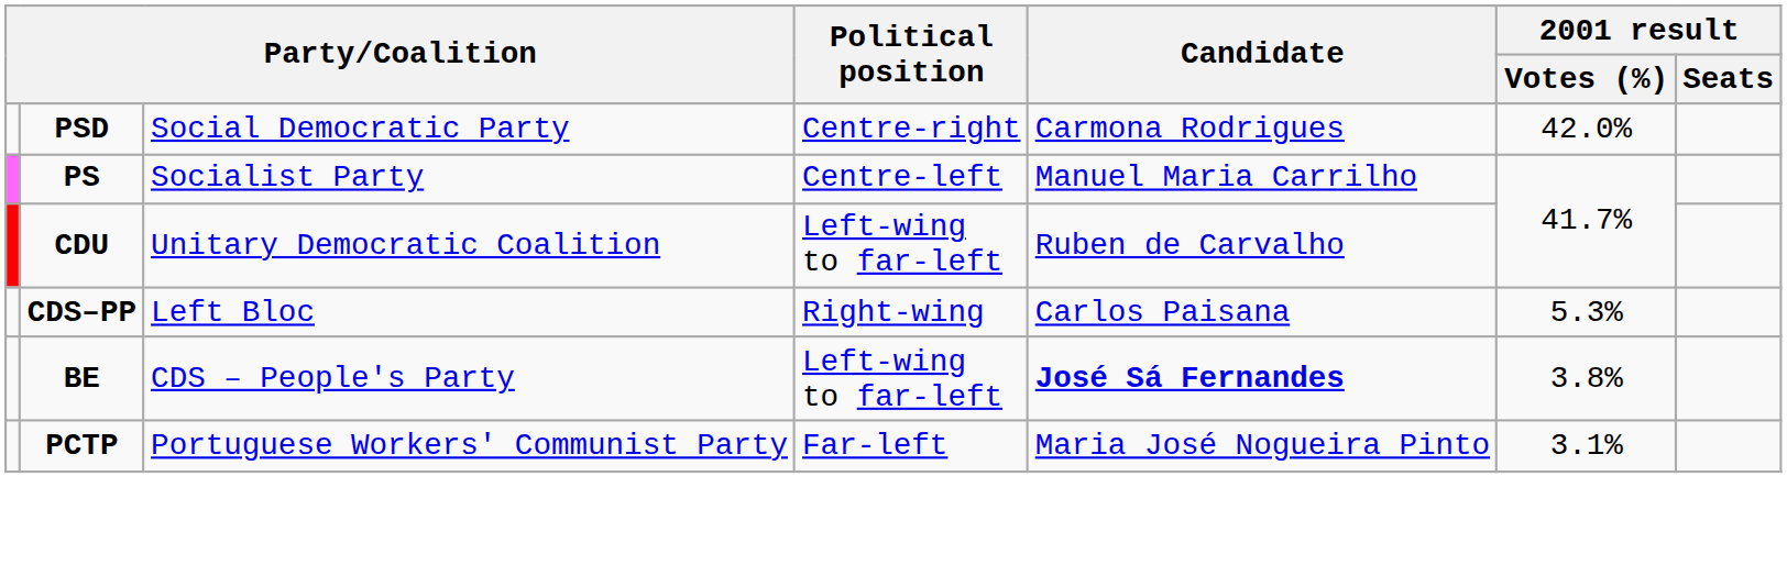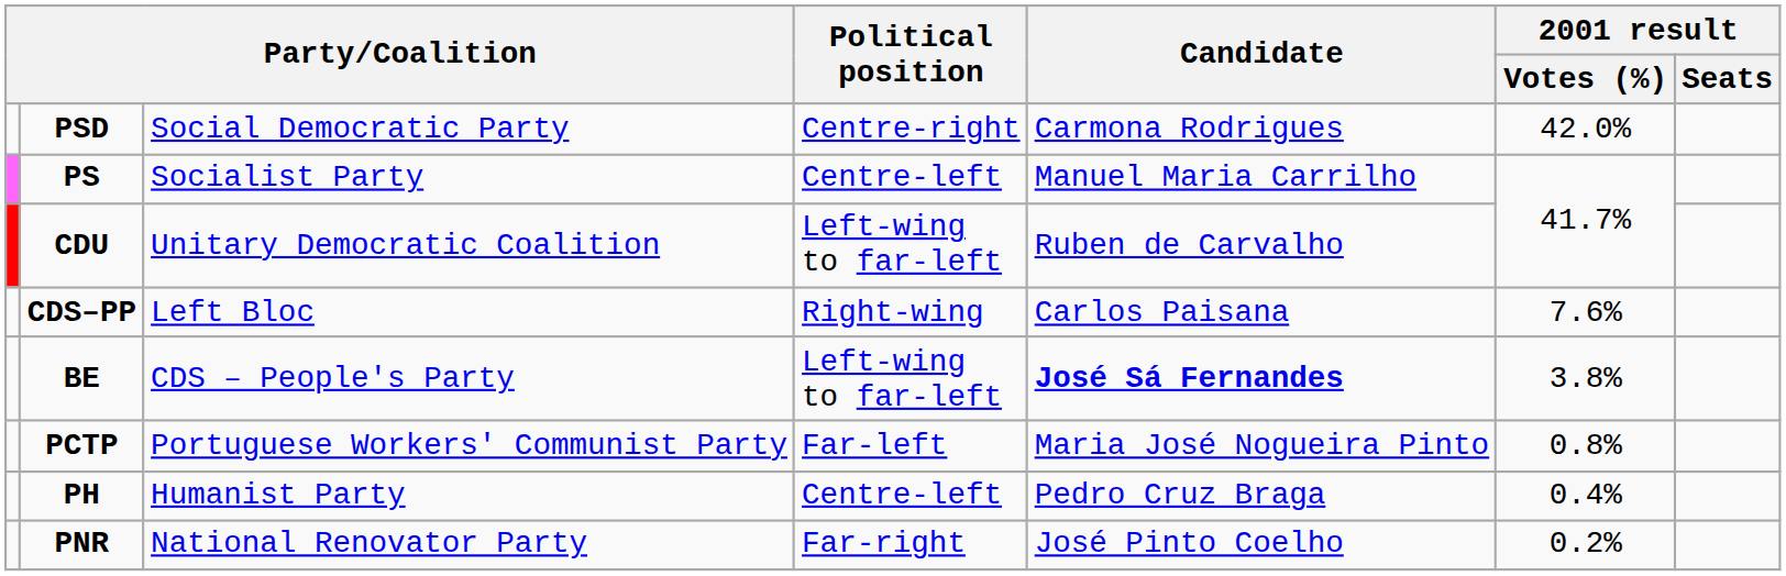CDS–PP | 2001 result / Votes (%): 5.3% -> 7.6%
PCTP | 2001 result / Votes (%): 3.1% -> 0.8%
+ row: PH | Humanist Party | Centre-left | Pedro Cruz Braga | 0.4%
+ row: PNR | National Renovator Party | Far-right | José Pinto Coelho | 0.2%
